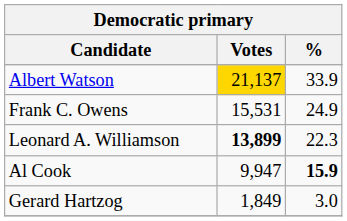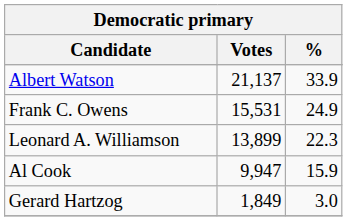Albert Watson | Votes: gold background -> no background
Leonard A. Williamson | Votes: bold -> normal
Al Cook | %: bold -> normal
